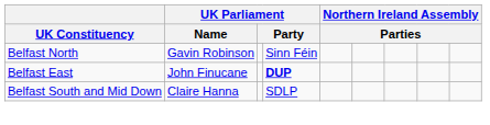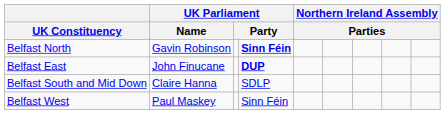Belfast North | column 4: normal -> bold
+ row: Belfast West | Paul Maskey | Sinn Féin
